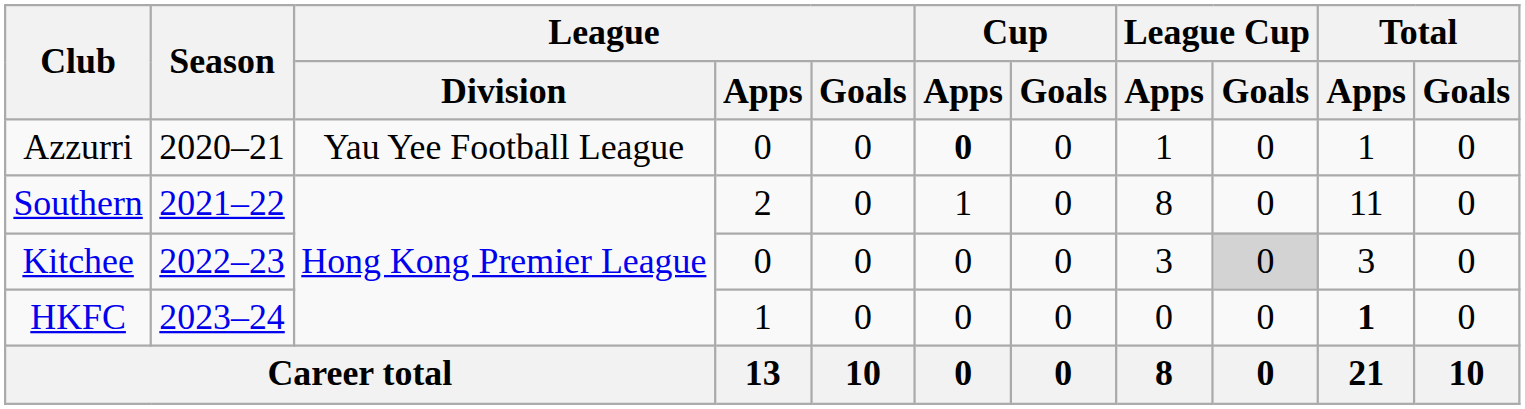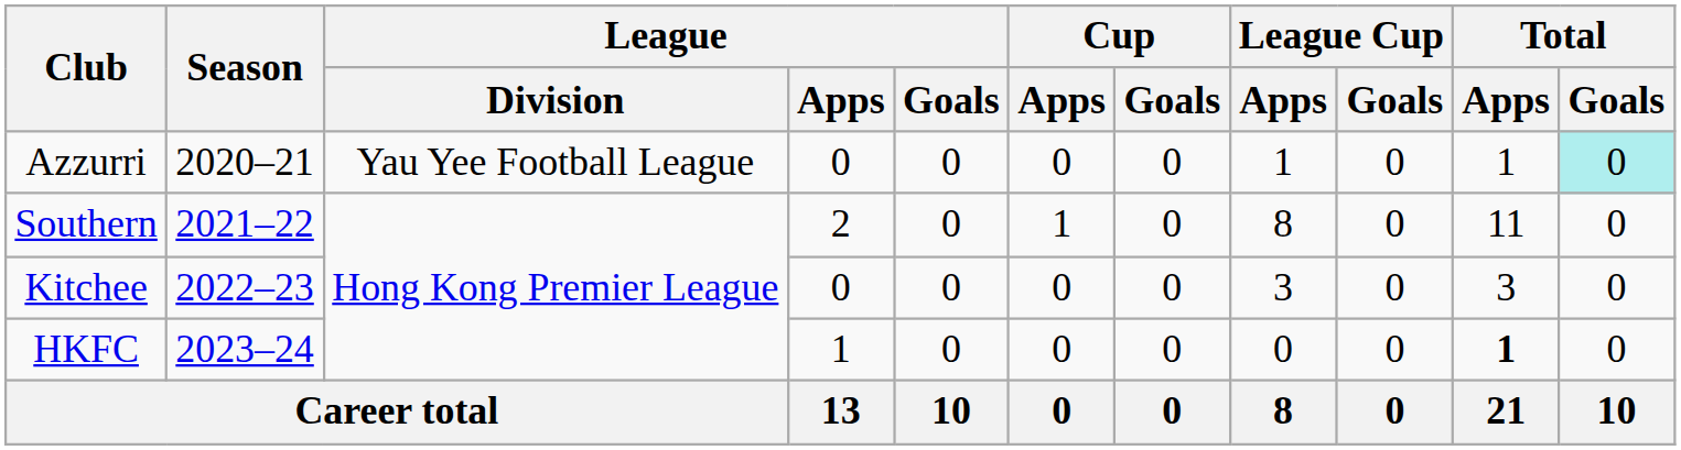Azzurri | Cup / Apps: bold -> normal
Azzurri | Total / Goals: no background -> paleturquoise background
Kitchee | League Cup / Goals: lightgrey background -> no background
